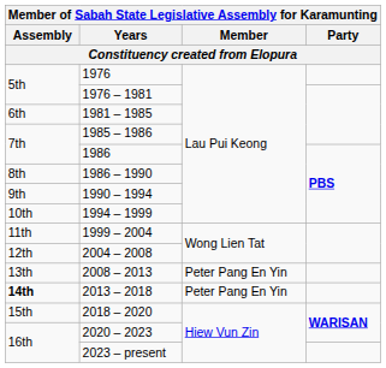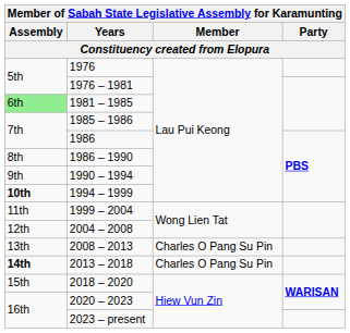1981 – 1985 | Assembly: no background -> lightgreen background
1994 – 1999 | Assembly: normal -> bold
2008 – 2013 | Member: Peter Pang En Yin -> Charles O Pang Su Pin
2013 – 2018 | Member: Peter Pang En Yin -> Charles O Pang Su Pin
